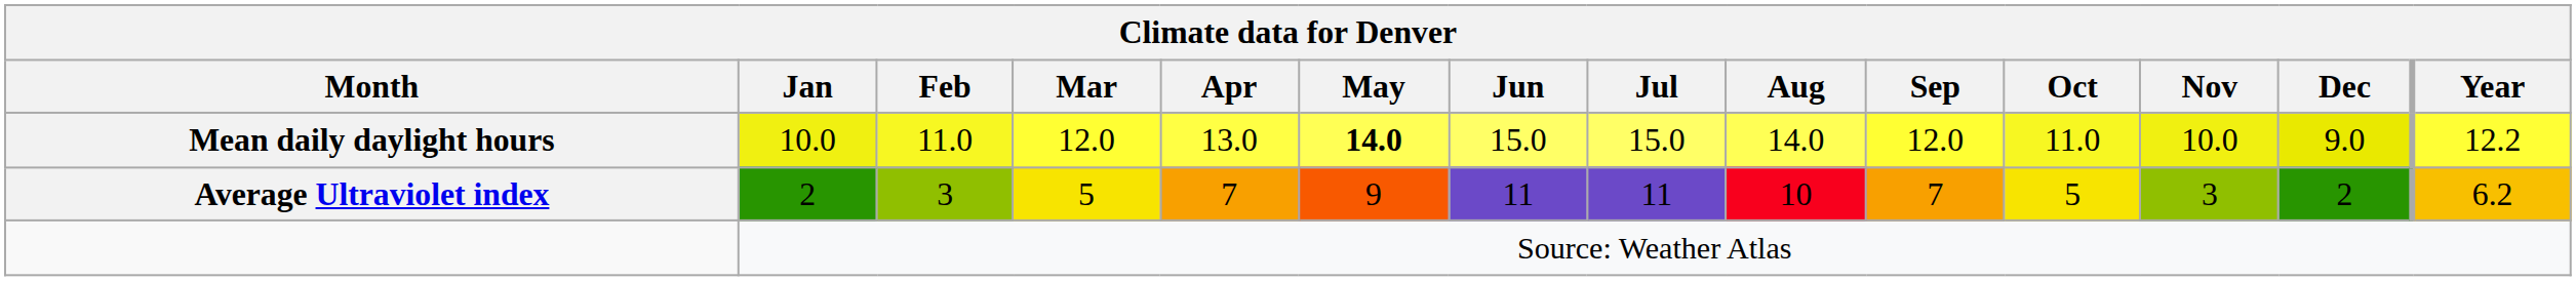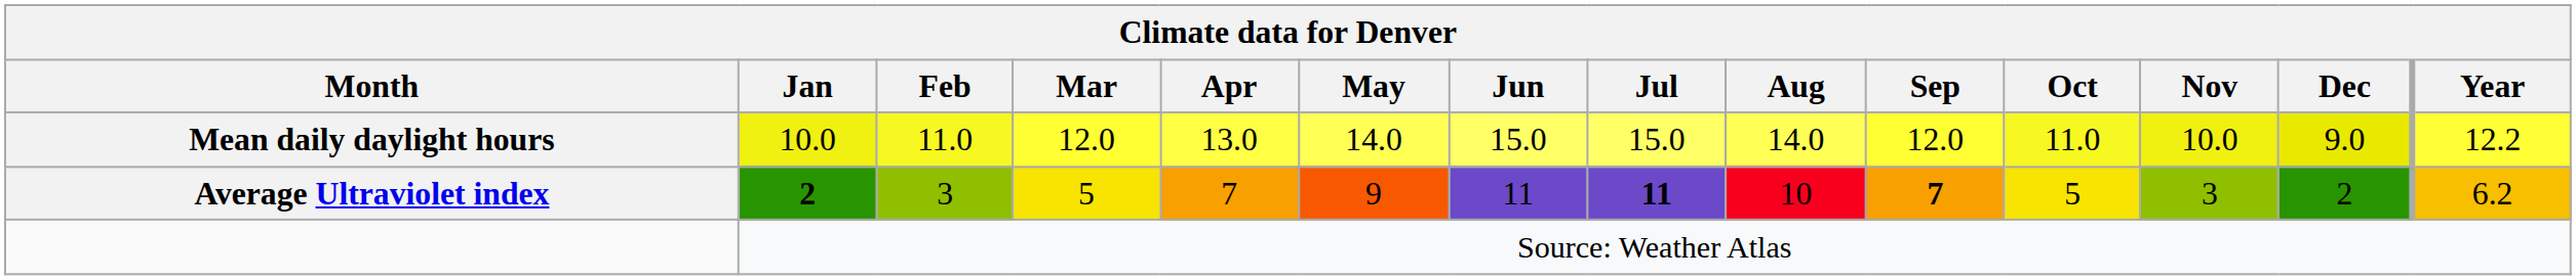row 3 | Climate data for Denver / May: bold -> normal
row 4 | Climate data for Denver / Jan: normal -> bold
row 4 | Climate data for Denver / Jul: normal -> bold
row 4 | Climate data for Denver / Sep: normal -> bold
